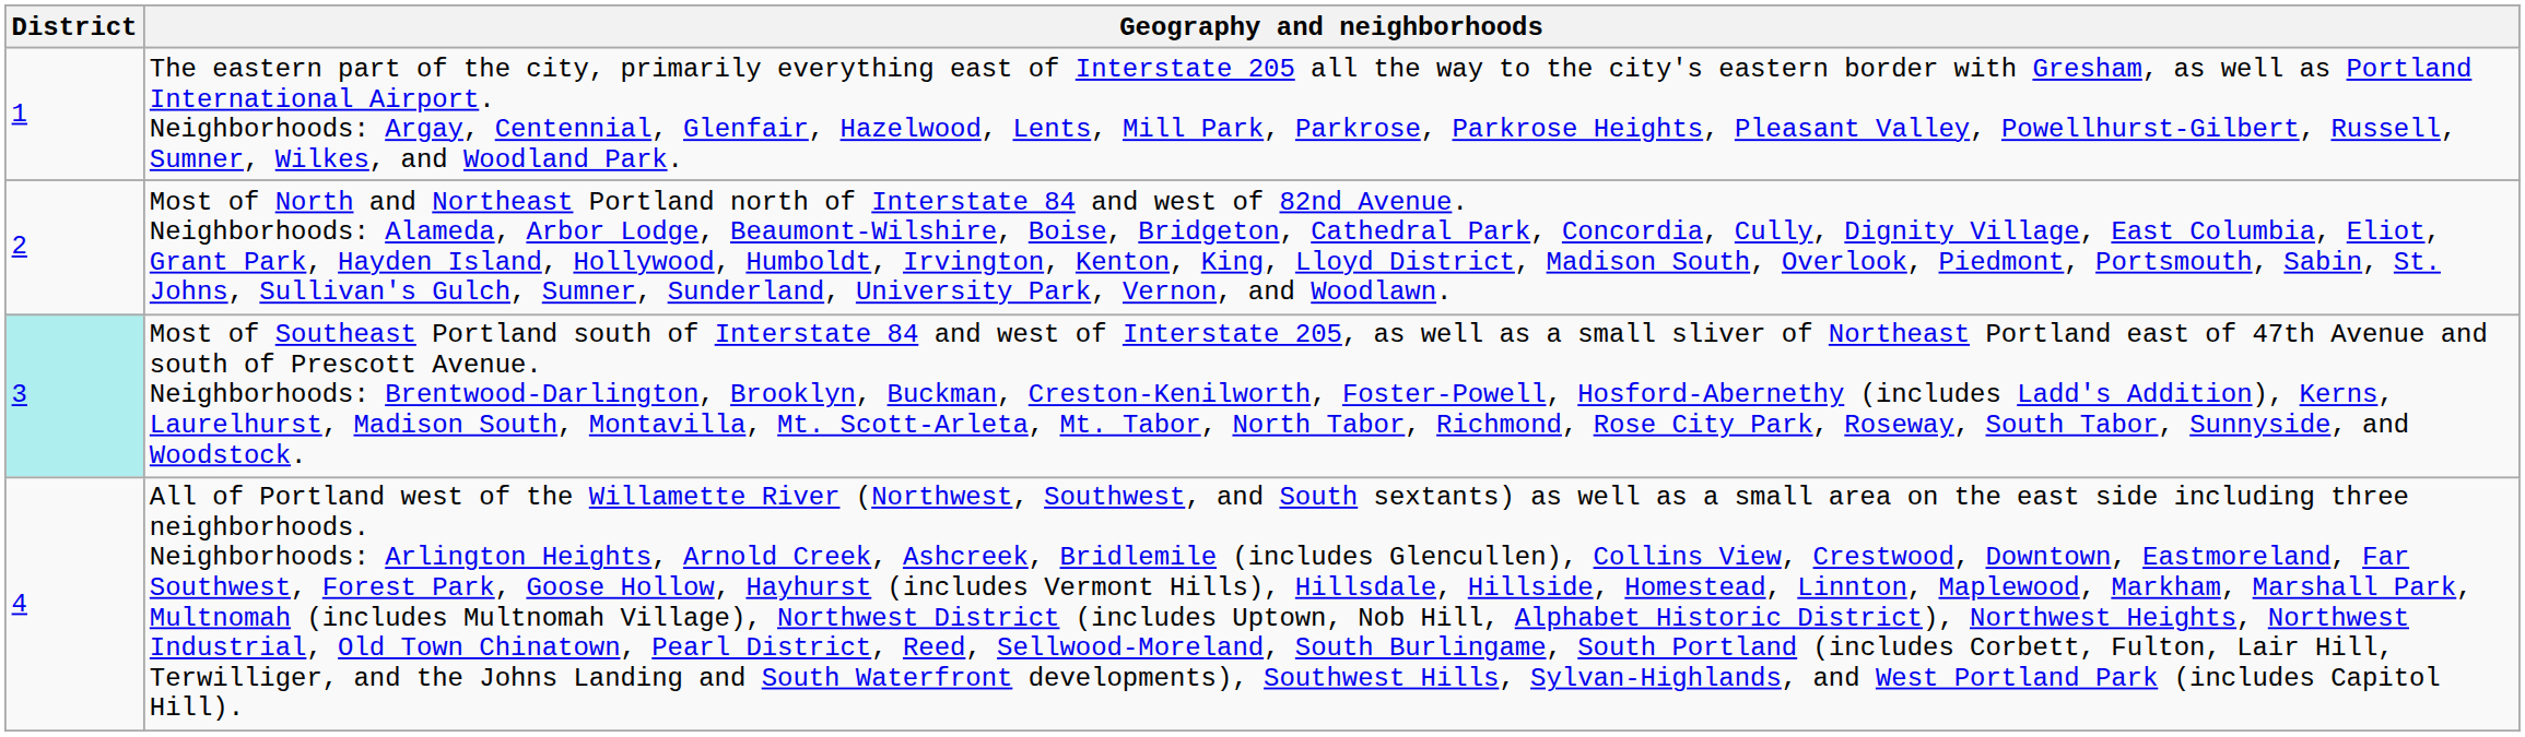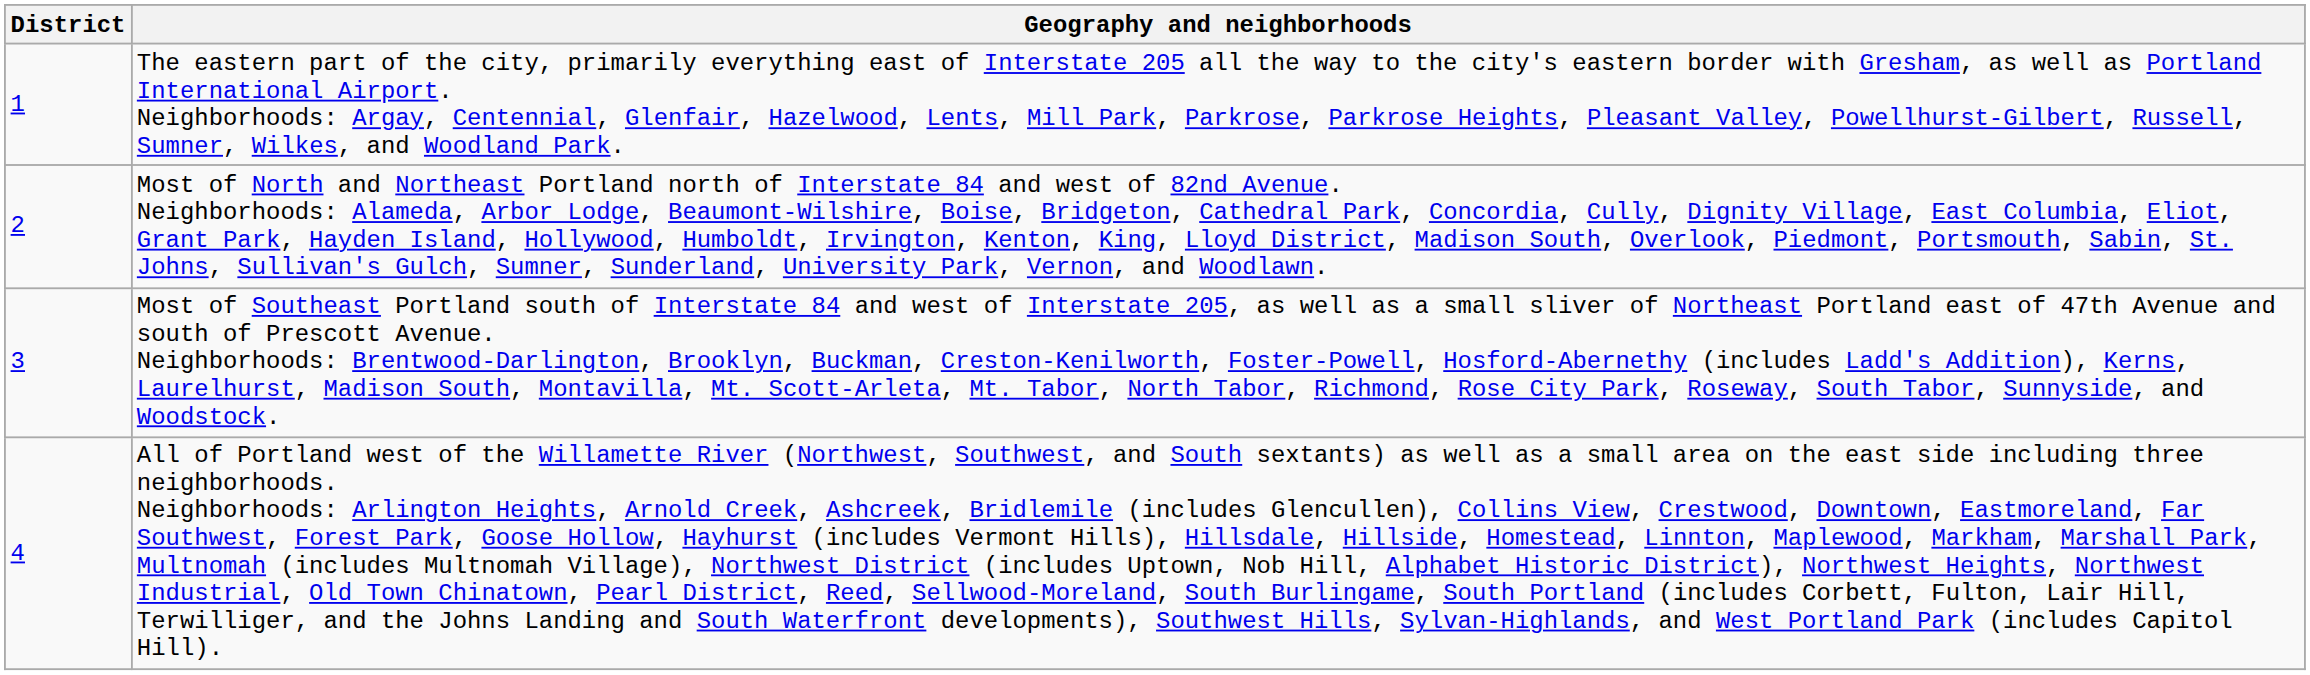row 4 | District: paleturquoise background -> no background
